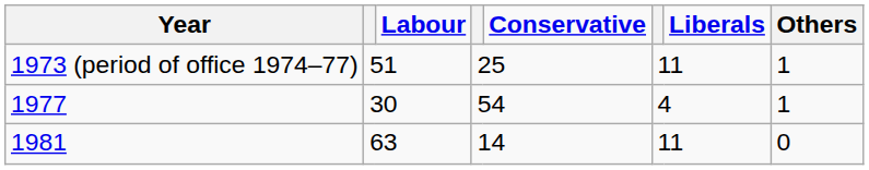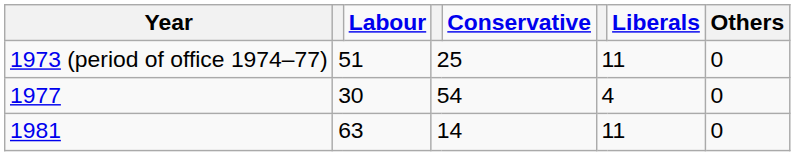1973 (period of office 1974–77) | Others: 1 -> 0
1977 | Others: 1 -> 0
